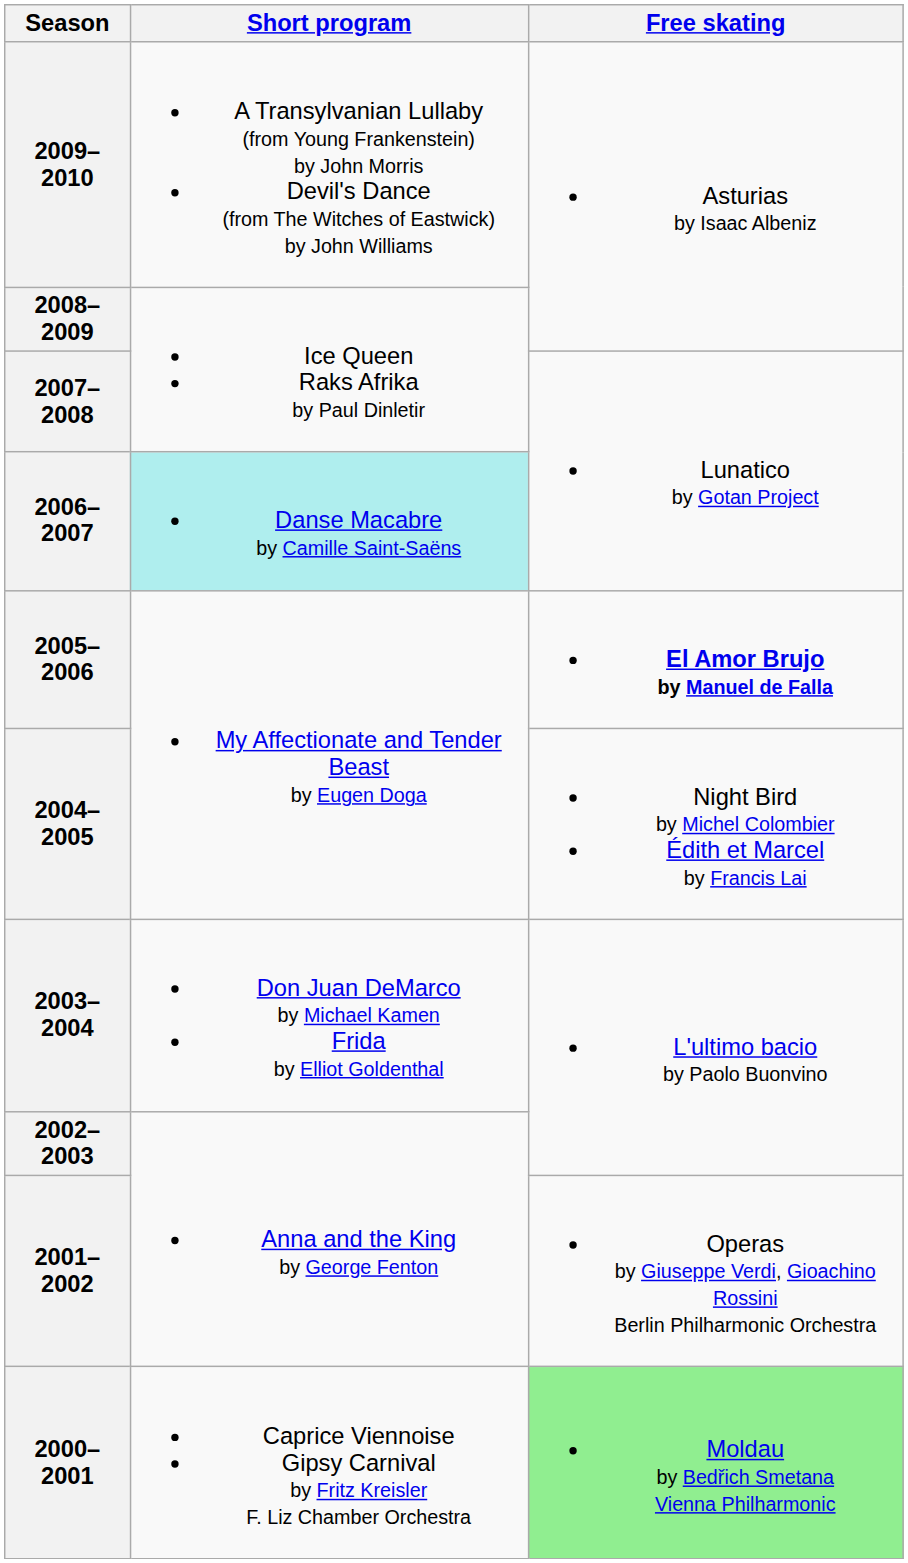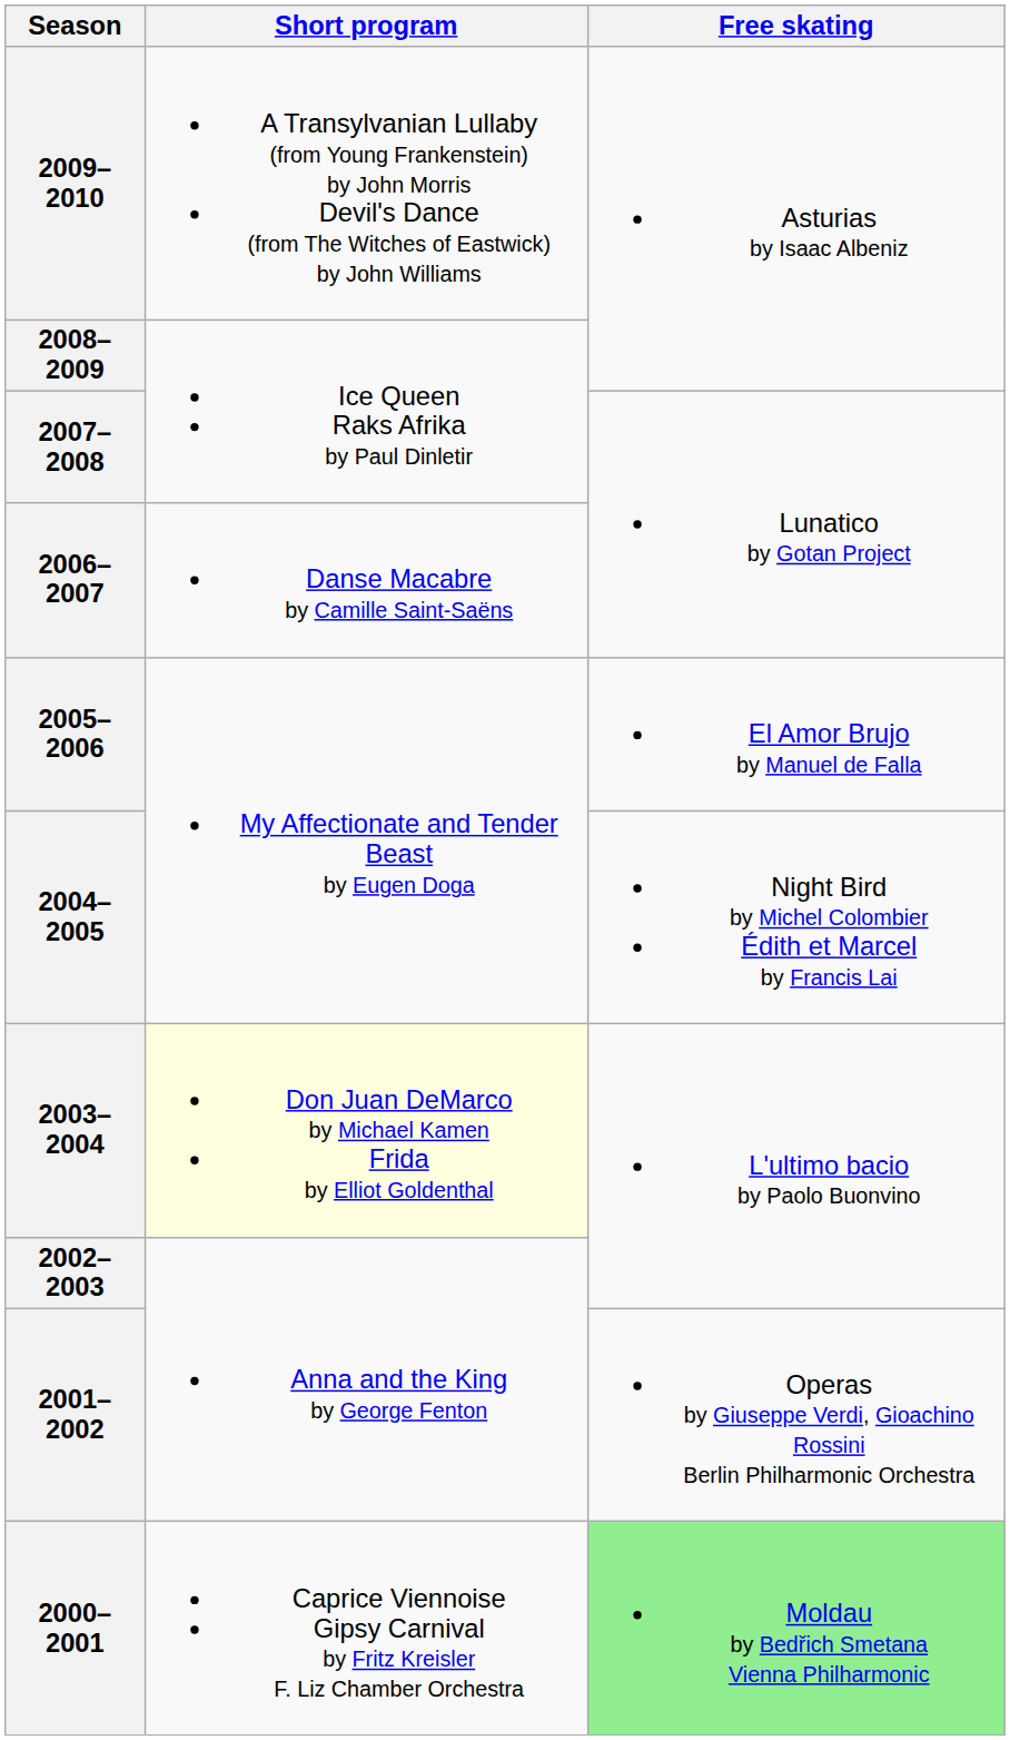2006–2007 | Short program: paleturquoise background -> no background
2005–2006 | Free skating: bold -> normal
2003–2004 | Short program: no background -> lightyellow background
